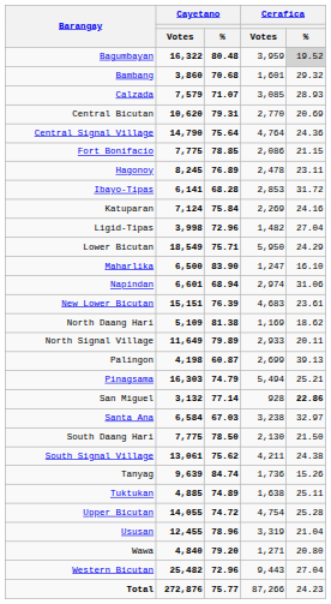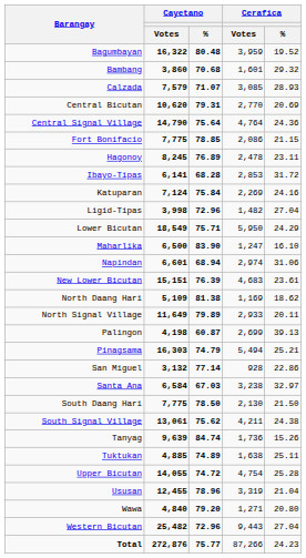Bagumbayan | Cerafica / %: lightgrey background -> no background
San Miguel | Cerafica / %: bold -> normal
